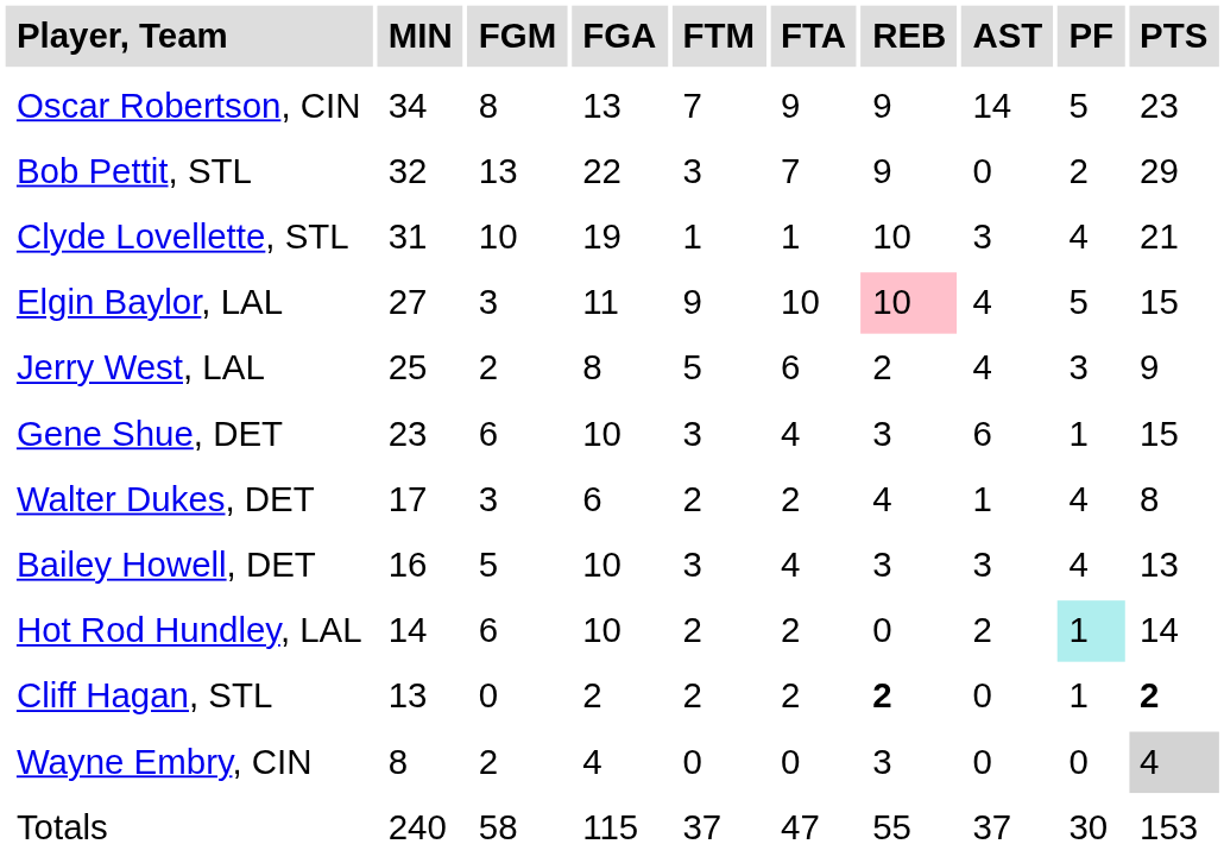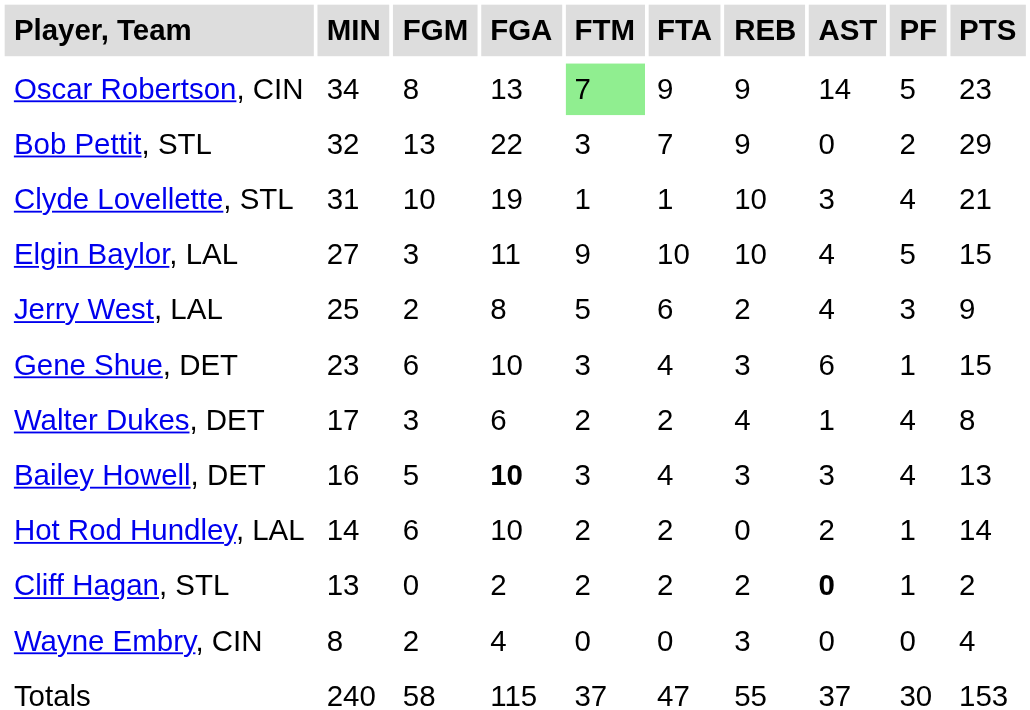Oscar Robertson, CIN | FTM: no background -> lightgreen background
Elgin Baylor, LAL | REB: pink background -> no background
Bailey Howell, DET | FGA: normal -> bold
Hot Rod Hundley, LAL | PF: paleturquoise background -> no background
Cliff Hagan, STL | REB: bold -> normal
Cliff Hagan, STL | AST: normal -> bold
Cliff Hagan, STL | PTS: bold -> normal
Wayne Embry, CIN | PTS: lightgrey background -> no background
